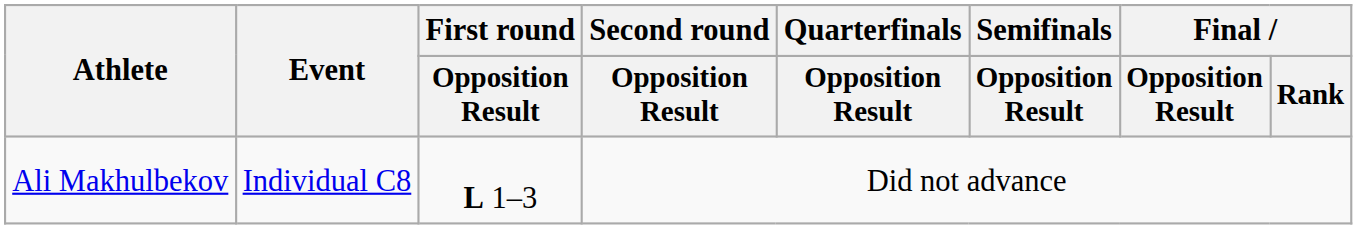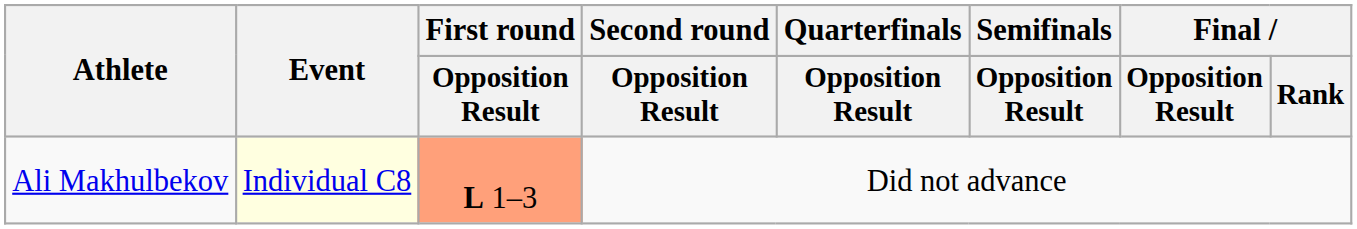Ali Makhulbekov | Event: no background -> lightyellow background
Ali Makhulbekov | First round / Opposition Result: no background -> lightsalmon background
